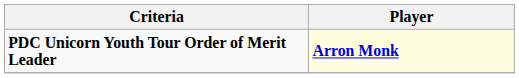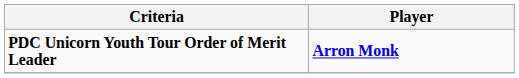PDC Unicorn Youth Tour Order of Merit Leader | Player: lightyellow background -> no background
